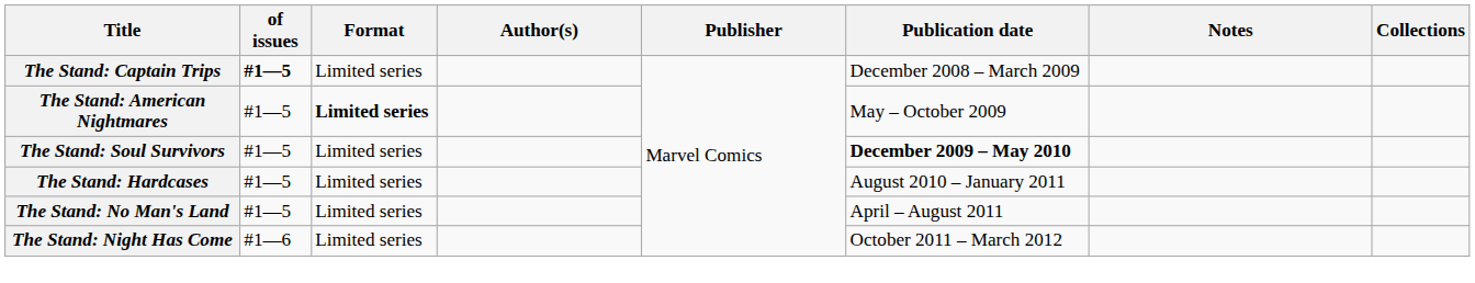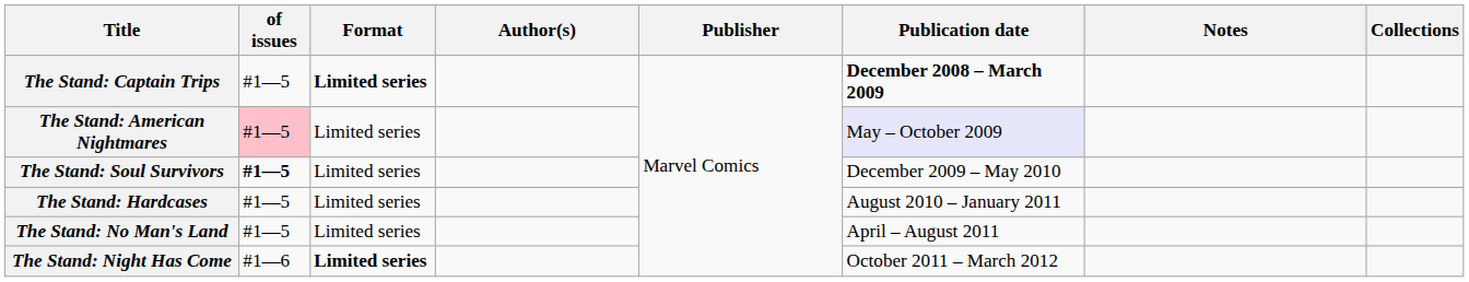The Stand: Captain Trips | of issues: bold -> normal
The Stand: Captain Trips | Format: normal -> bold
The Stand: Captain Trips | Publication date: normal -> bold
The Stand: American Nightmares | of issues: no background -> pink background
The Stand: American Nightmares | Format: bold -> normal
The Stand: American Nightmares | Publication date: no background -> lavender background
The Stand: Soul Survivors | of issues: normal -> bold
The Stand: Soul Survivors | Publication date: bold -> normal
The Stand: Night Has Come | Format: normal -> bold
